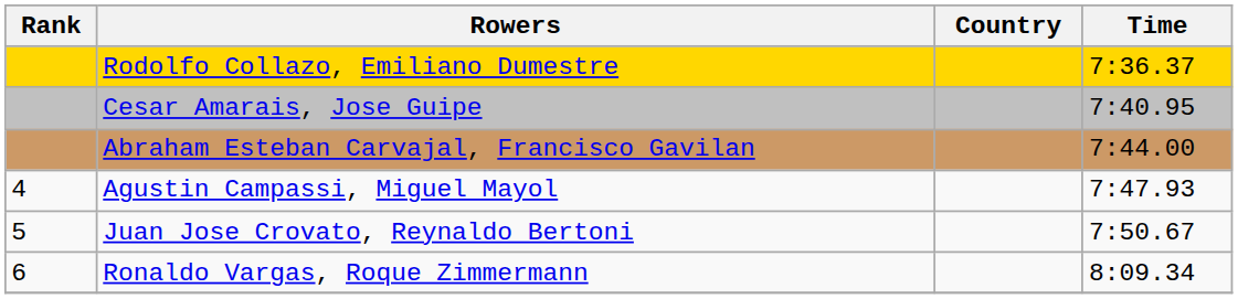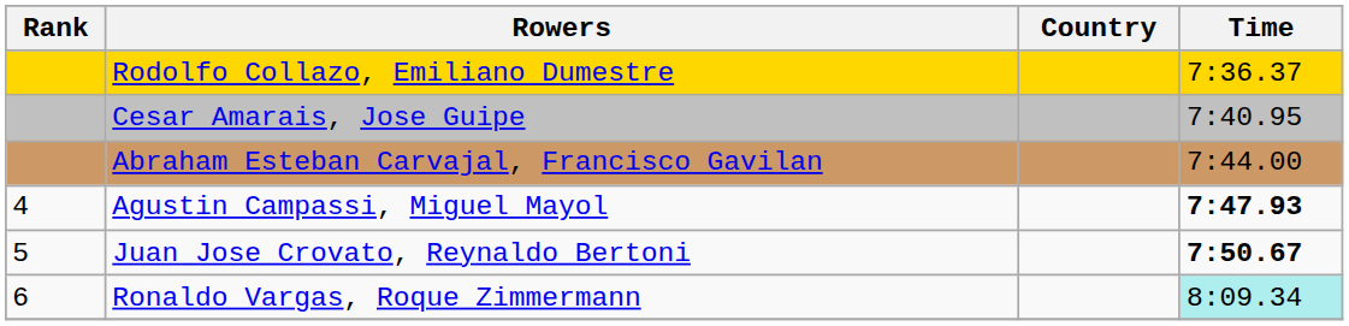Agustin Campassi, Miguel Mayol | Time: normal -> bold
Juan Jose Crovato, Reynaldo Bertoni | Time: normal -> bold
Ronaldo Vargas, Roque Zimmermann | Time: no background -> paleturquoise background
